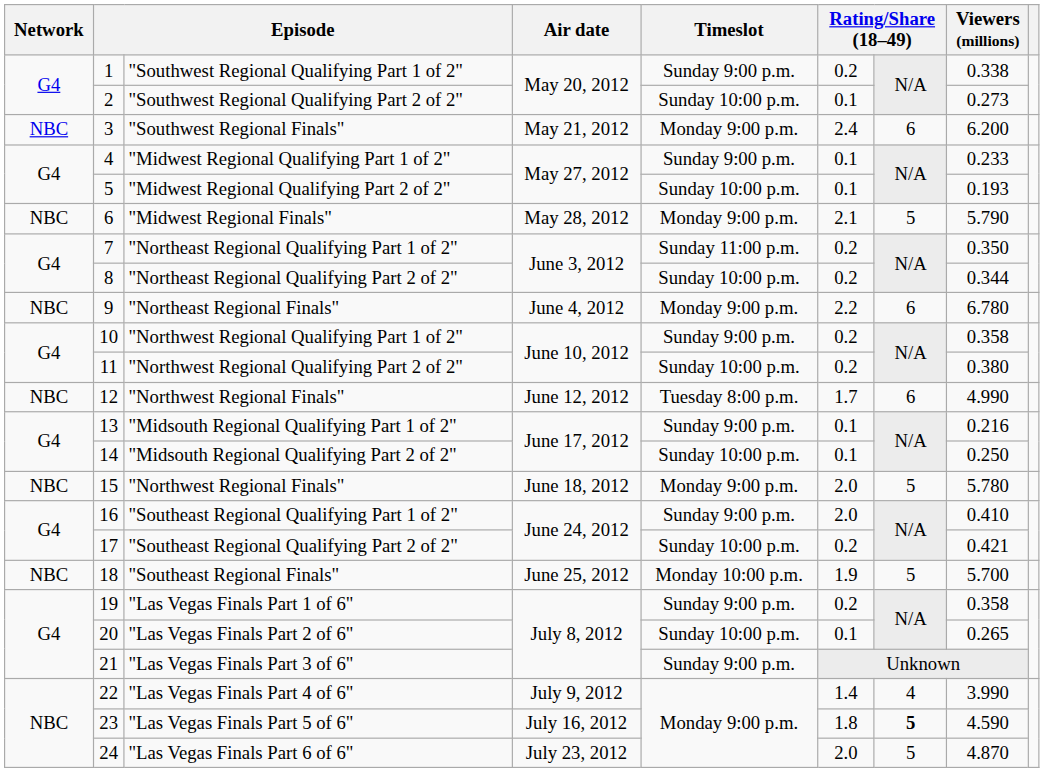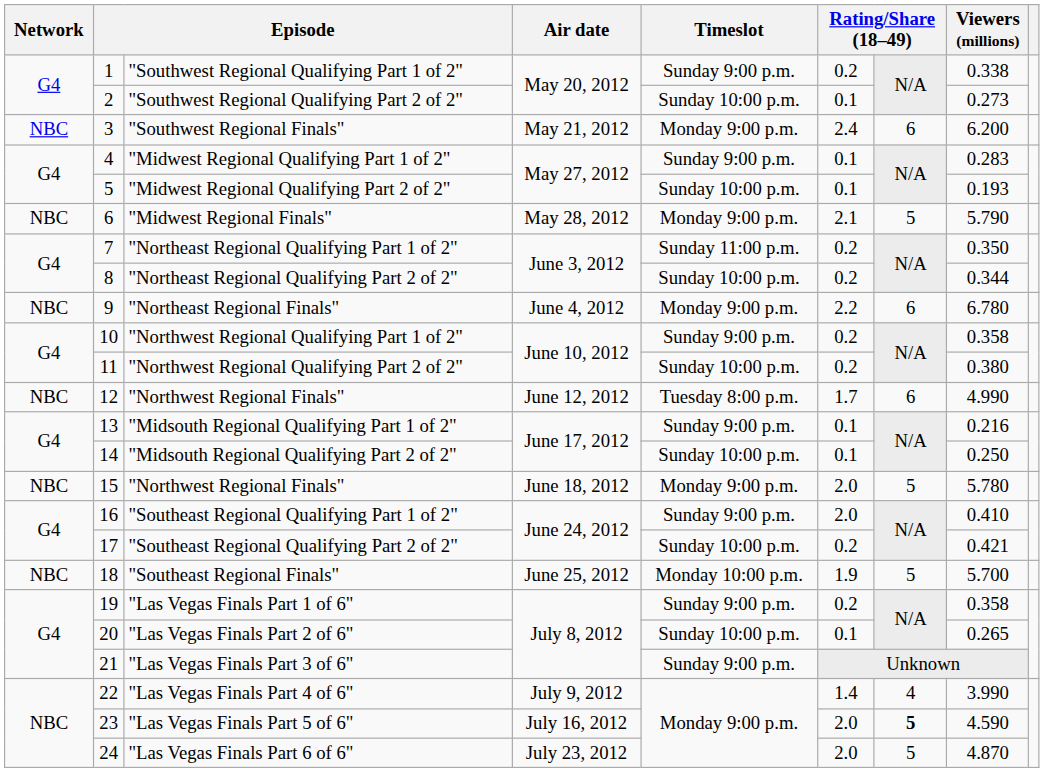"Midwest Regional Qualifying Part 1 of 2" | Viewers (millions): 0.233 -> 0.283
"Las Vegas Finals Part 5 of 6" | column 6: 1.8 -> 2.0
